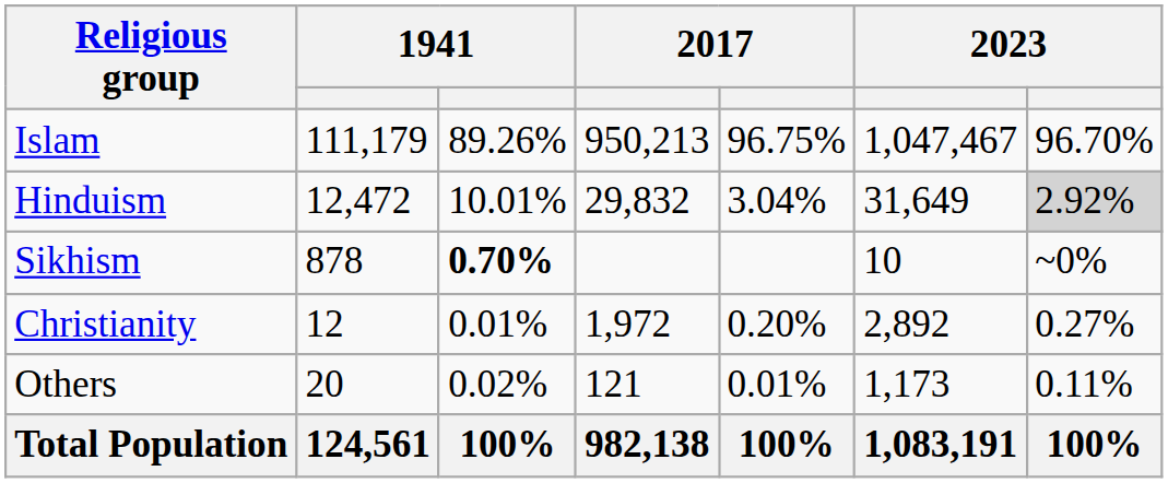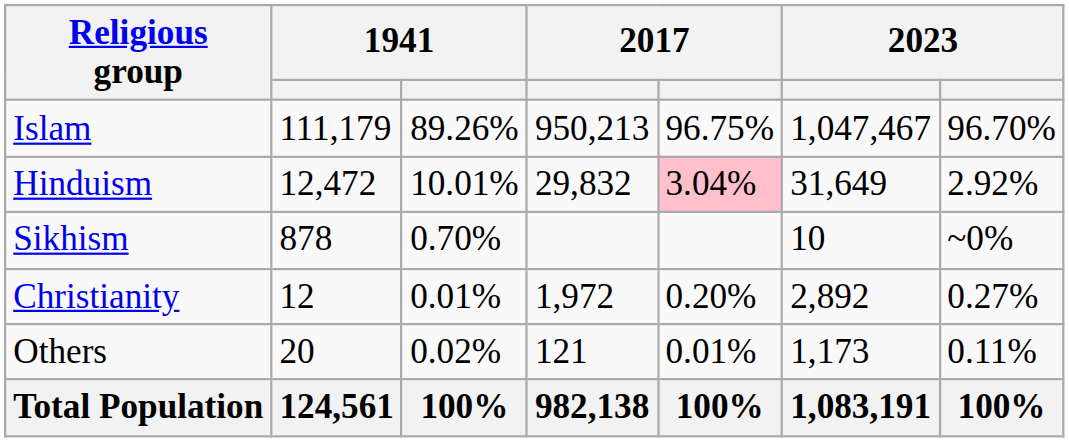Hinduism | column 5: no background -> pink background
Hinduism | column 7: lightgrey background -> no background
Sikhism | column 3: bold -> normal
